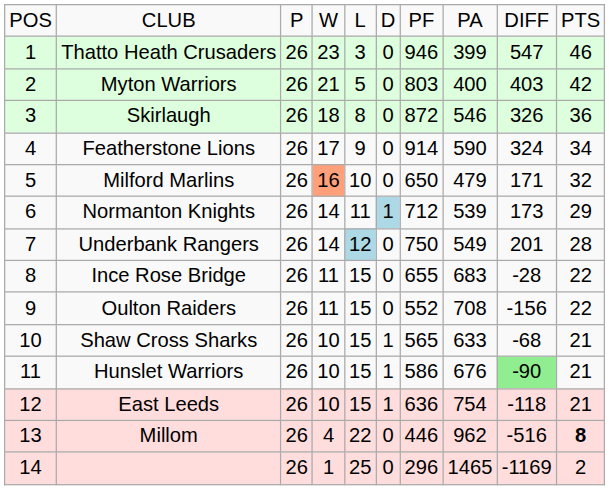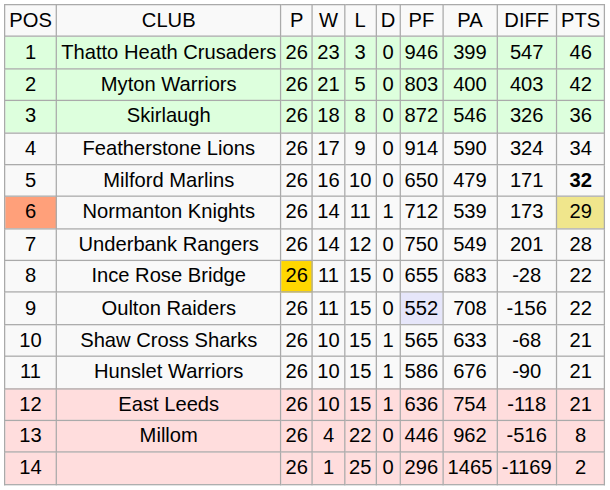Milford Marlins | column 4: lightsalmon background -> no background
Milford Marlins | column 10: normal -> bold
Normanton Knights | column 1: no background -> lightsalmon background
Normanton Knights | column 6: lightblue background -> no background
Normanton Knights | column 10: no background -> khaki background
Underbank Rangers | column 5: lightblue background -> no background
Ince Rose Bridge | column 3: no background -> gold background
Oulton Raiders | column 7: no background -> lavender background
Hunslet Warriors | column 9: lightgreen background -> no background
Millom | column 10: bold -> normal
